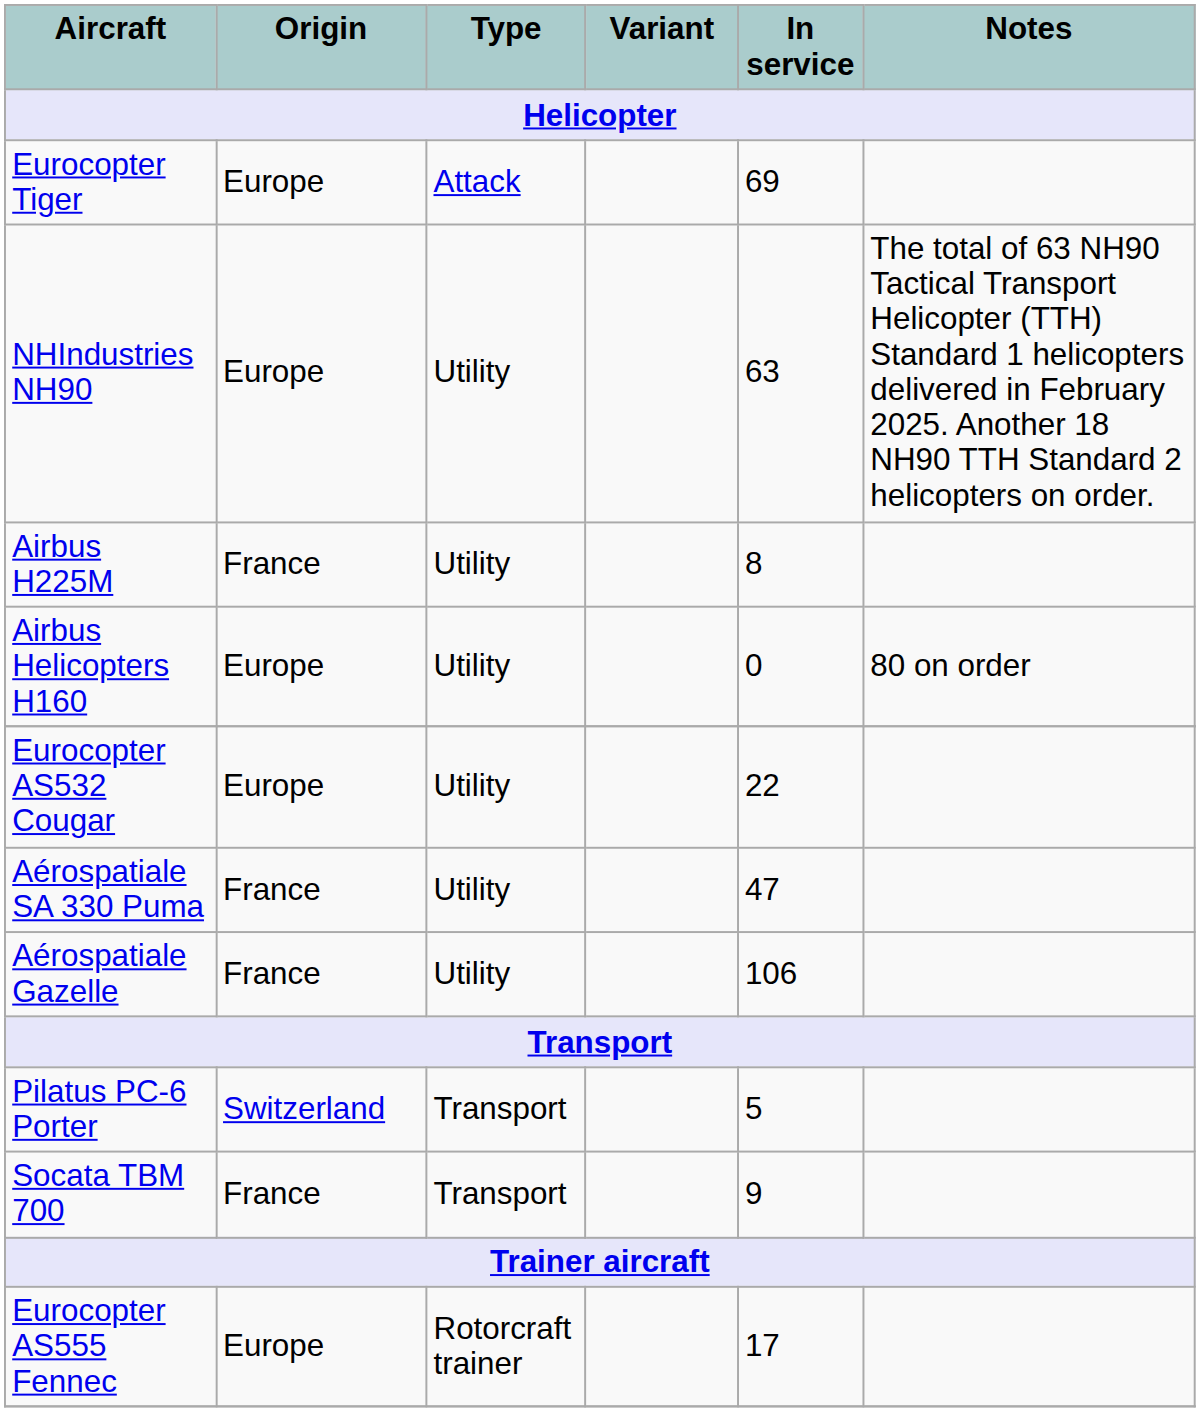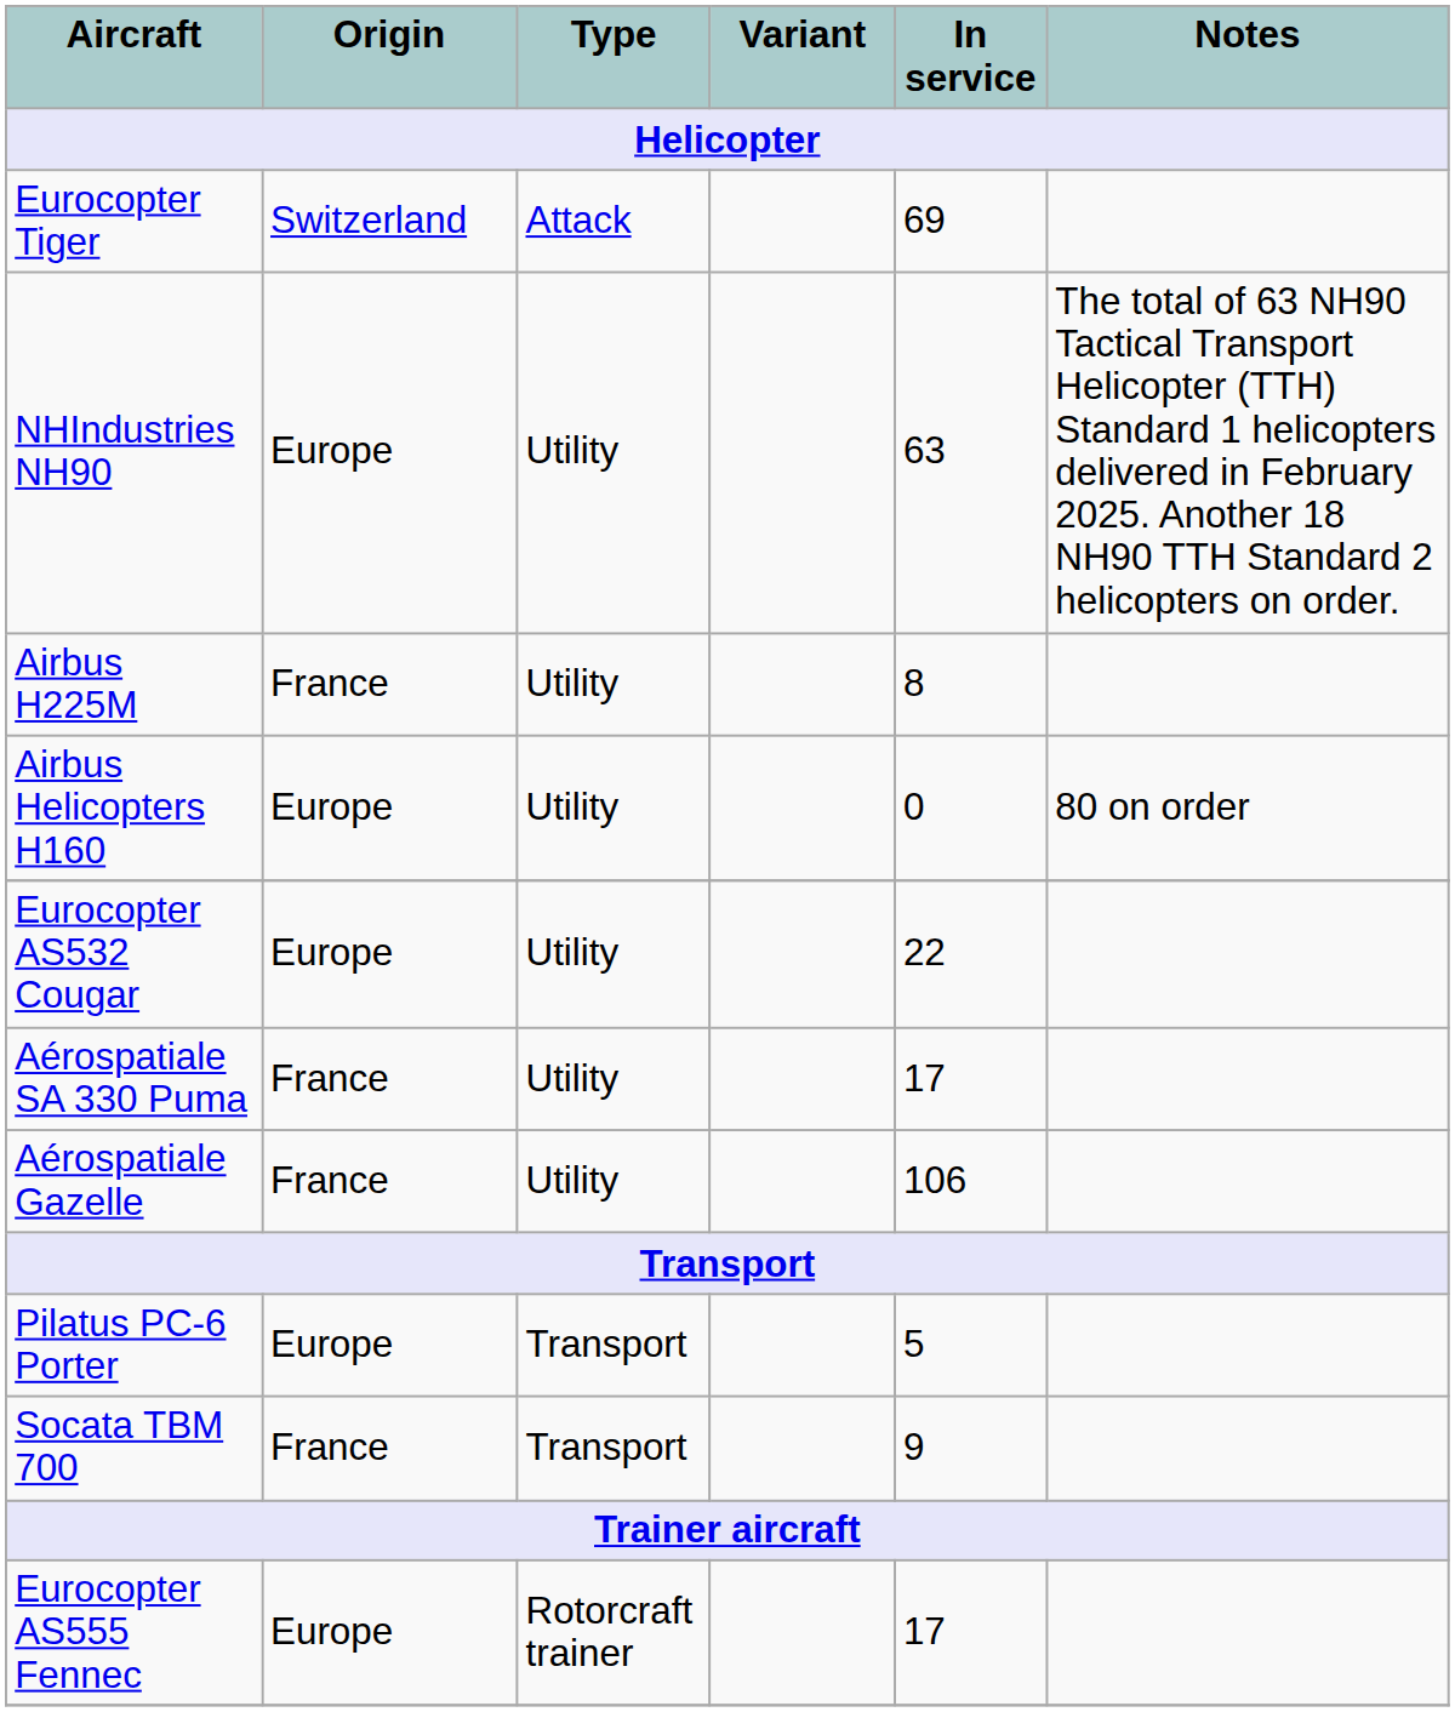Eurocopter Tiger | Origin: Europe -> Switzerland
Aérospatiale SA 330 Puma | In service: 47 -> 17
Pilatus PC-6 Porter | Origin: Switzerland -> Europe
